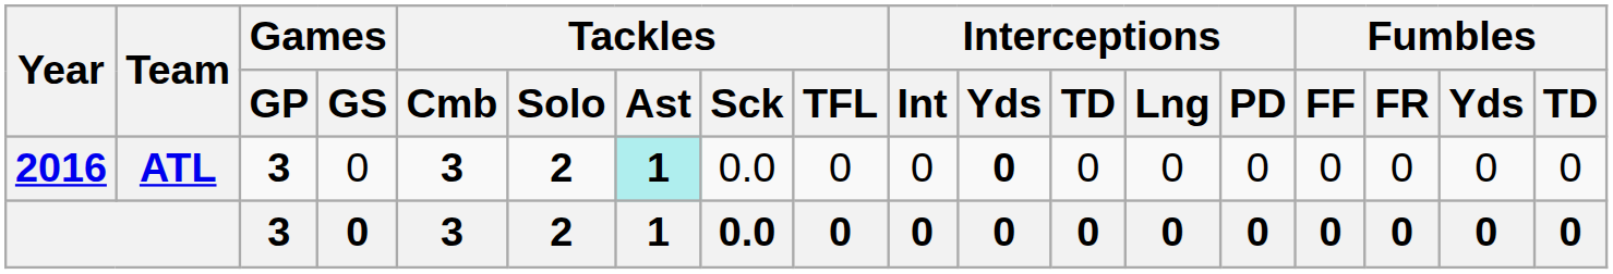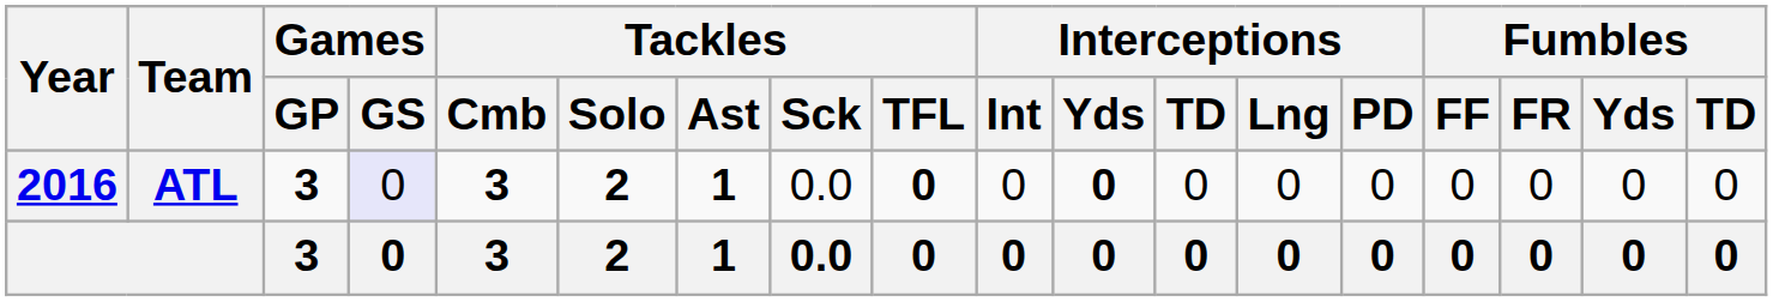ATL | Games / GS: no background -> lavender background
ATL | Tackles / Ast: paleturquoise background -> no background
ATL | Tackles / TFL: normal -> bold
